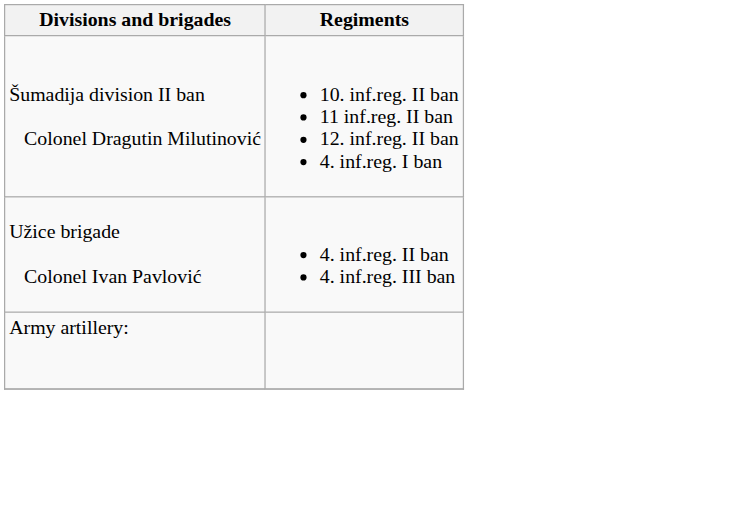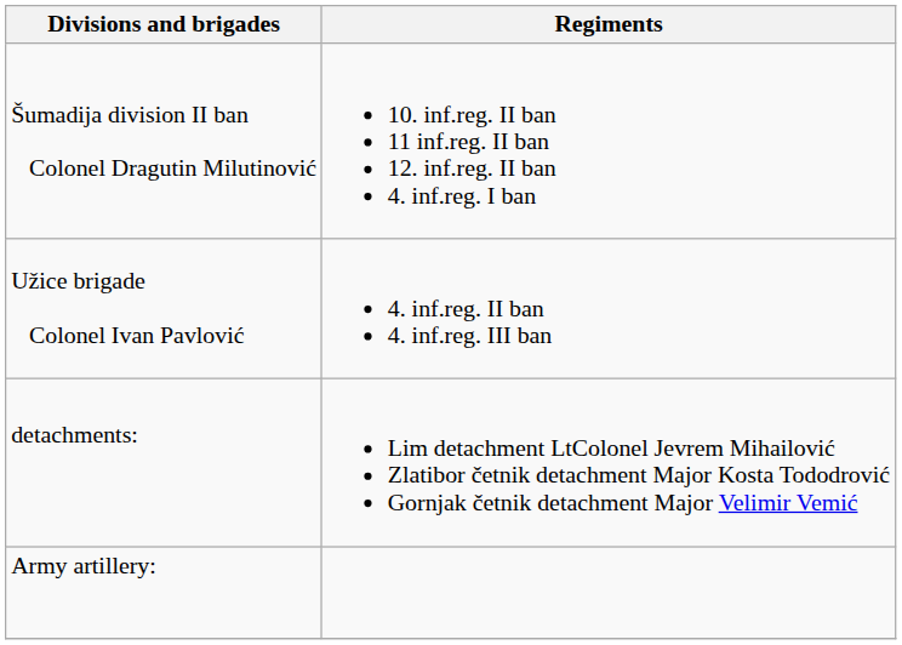+ row: detachments: | Lim detachment LtColonel Jevrem Mihailović Zlatibor četnik detachment Major Kosta Tododrović Gornjak četnik detachment Major Velimir Vemić
